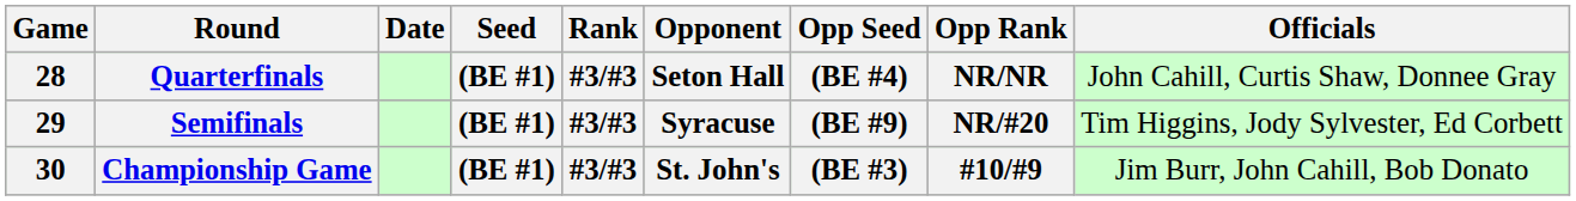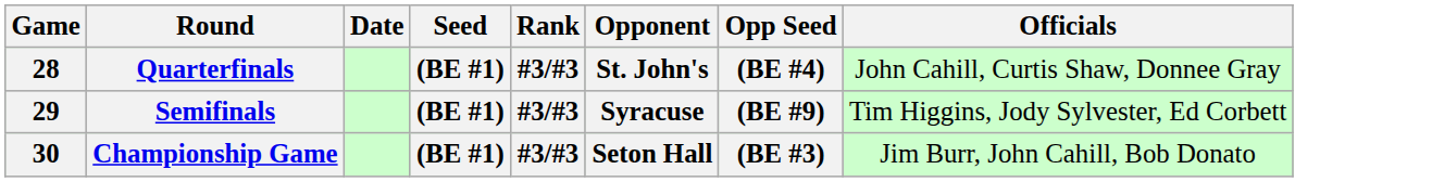- column: Opp Rank | NR/NR | NR/#20 | #10/#9
Quarterfinals | Opponent: Seton Hall -> St. John's
Championship Game | Opponent: St. John's -> Seton Hall
